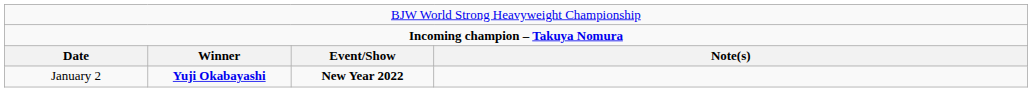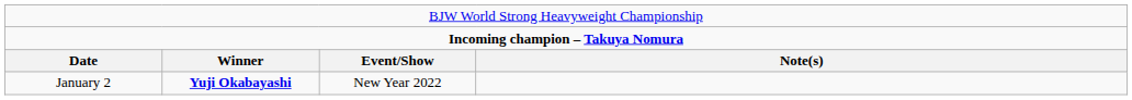January 2 | column 3: bold -> normal
